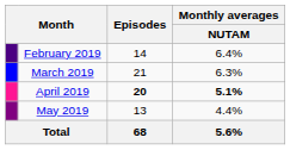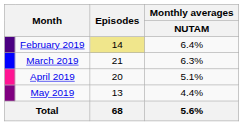February 2019 | Episodes: no background -> khaki background
April 2019 | Episodes: bold -> normal
April 2019 | Monthly averages / NUTAM: bold -> normal
